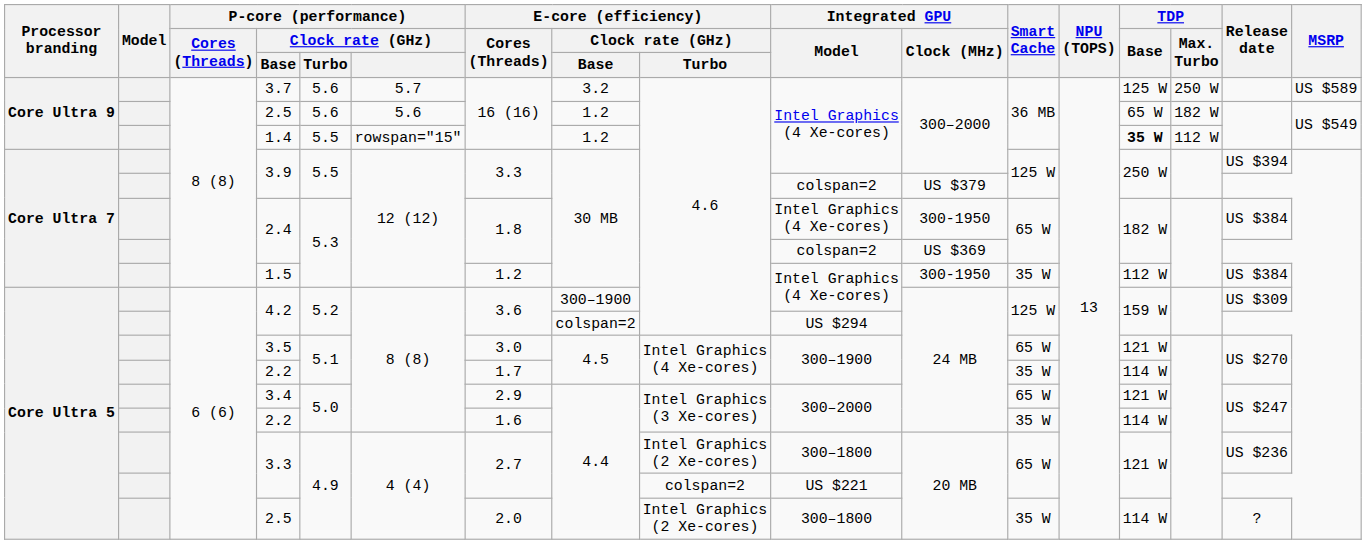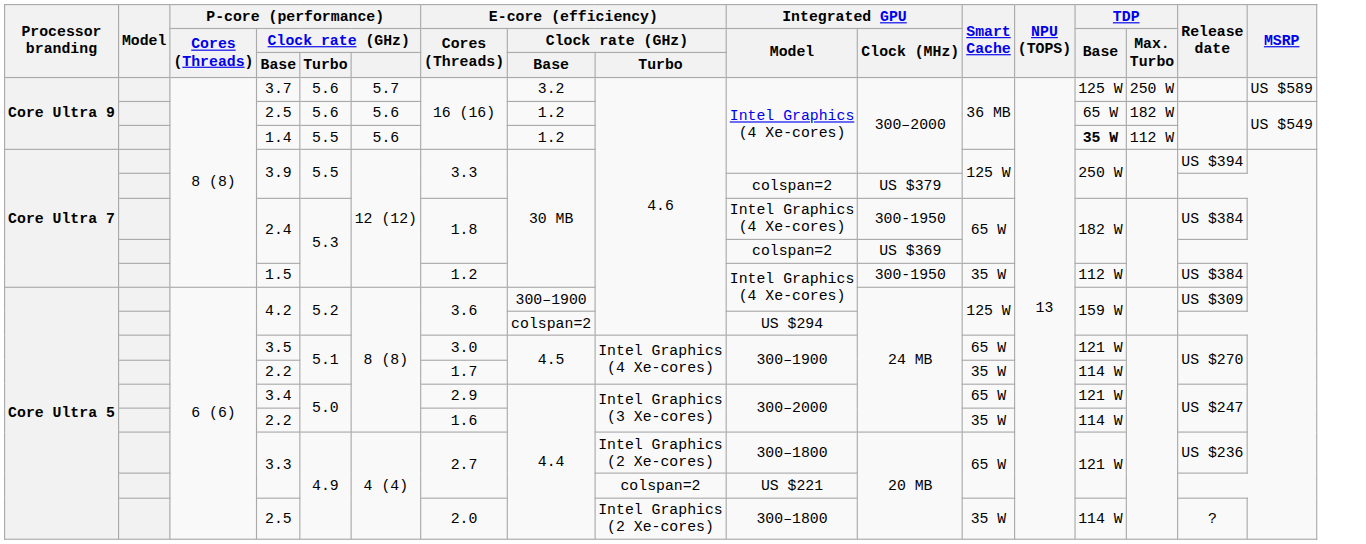1.4 | P-core (performance) / Clock rate (GHz): rowspan="15" -> 5.6
